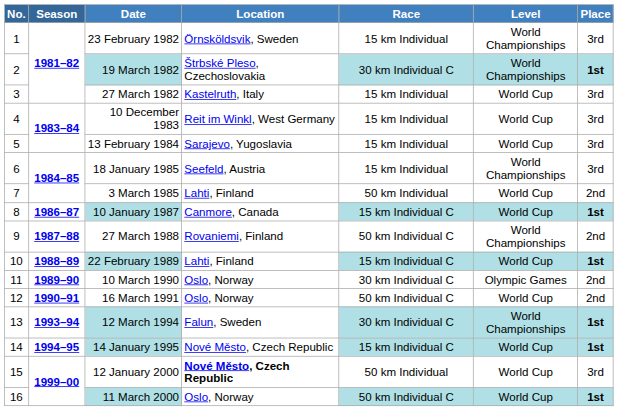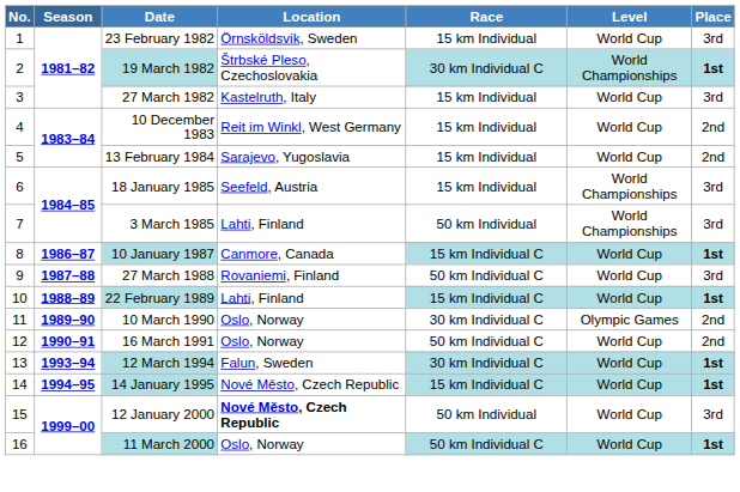23 February 1982 | Level: World Championships -> World Cup
10 December 1983 | Place: 3rd -> 2nd
13 February 1984 | Place: 3rd -> 2nd
3 March 1985 | Level: World Cup -> World Championships
3 March 1985 | Place: 2nd -> 3rd
27 March 1988 | Level: World Championships -> World Cup
27 March 1988 | Place: 2nd -> 3rd
12 March 1994 | Level: World Championships -> World Cup
